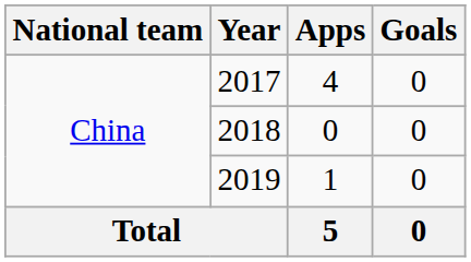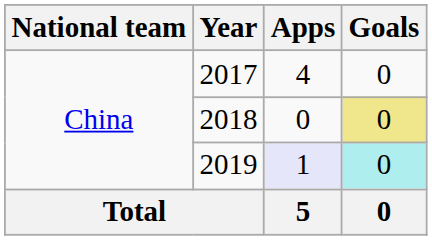2018 | Goals: no background -> khaki background
2019 | Apps: no background -> lavender background
2019 | Goals: no background -> paleturquoise background
